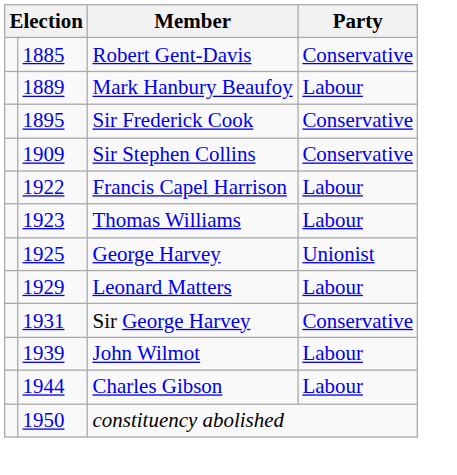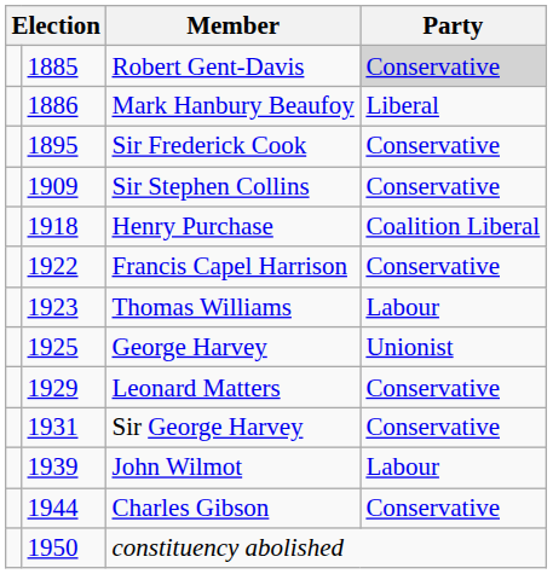Robert Gent-Davis | Party: no background -> lightgrey background
Mark Hanbury Beaufoy | column 2: 1889 -> 1886
Mark Hanbury Beaufoy | Party: Labour -> Liberal
+ row: 1918 | Henry Purchase | Coalition Liberal
Francis Capel Harrison | Party: Labour -> Conservative
Leonard Matters | Party: Labour -> Conservative
Charles Gibson | Party: Labour -> Conservative
